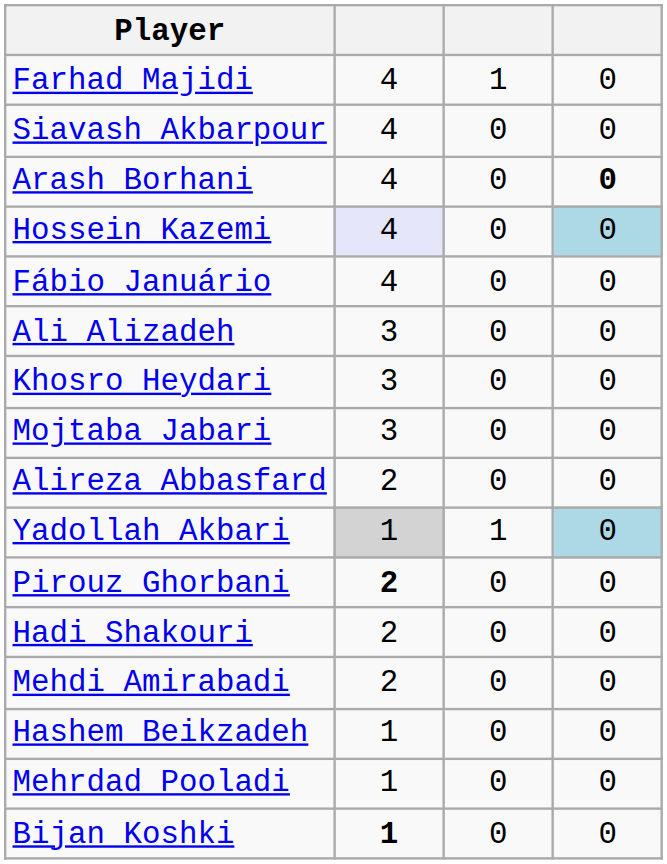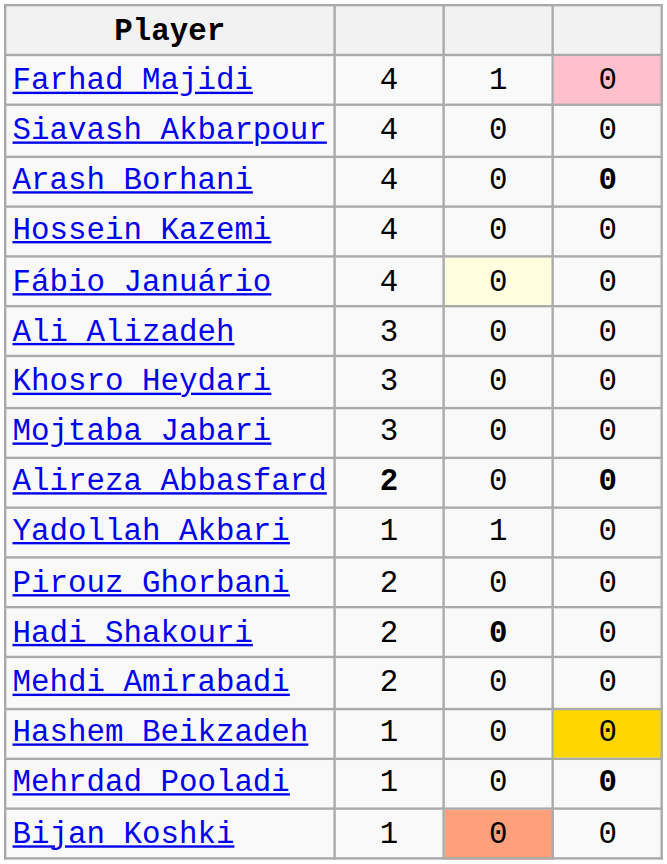Farhad Majidi | column 4: no background -> pink background
Hossein Kazemi | column 2: lavender background -> no background
Hossein Kazemi | column 4: lightblue background -> no background
Fábio Januário | column 3: no background -> lightyellow background
Alireza Abbasfard | column 2: normal -> bold
Alireza Abbasfard | column 4: normal -> bold
Yadollah Akbari | column 2: lightgrey background -> no background
Yadollah Akbari | column 4: lightblue background -> no background
Pirouz Ghorbani | column 2: bold -> normal
Hadi Shakouri | column 3: normal -> bold
Hashem Beikzadeh | column 4: no background -> gold background
Mehrdad Pooladi | column 4: normal -> bold
Bijan Koshki | column 2: bold -> normal
Bijan Koshki | column 3: no background -> lightsalmon background
